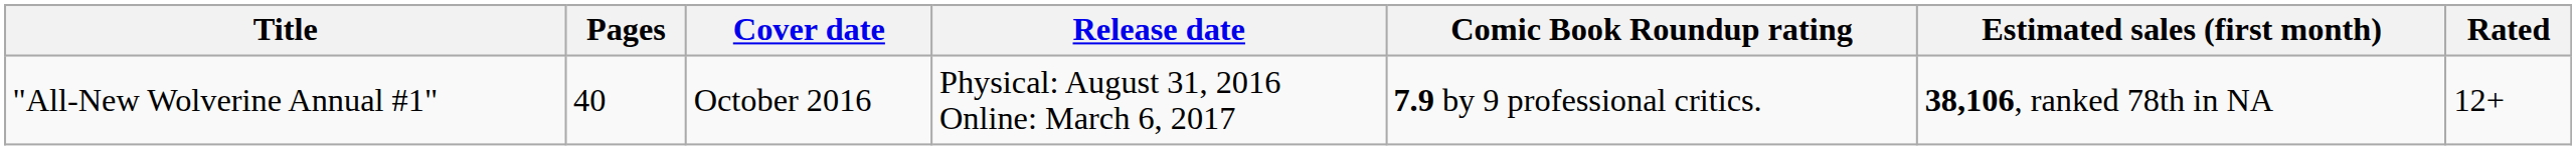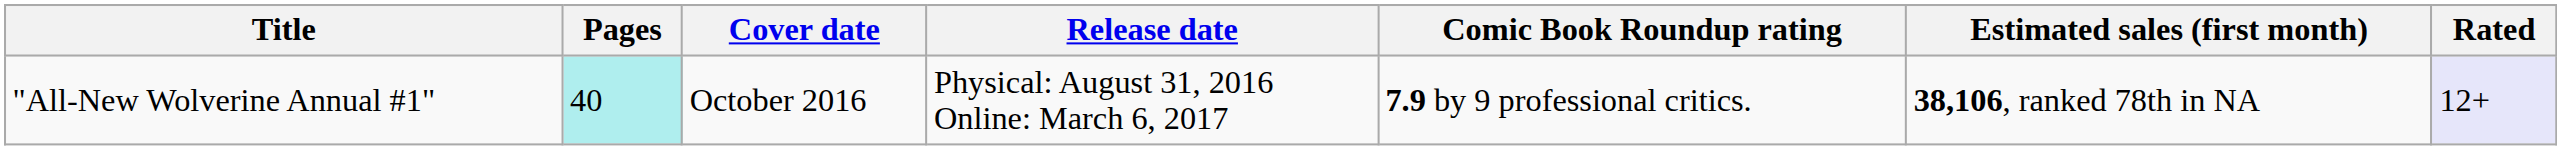row 2 | Pages: no background -> paleturquoise background
row 2 | Rated: no background -> lavender background
